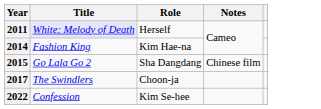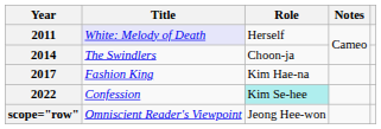2014 | Title: Fashion King -> The Swindlers
2014 | Role: Kim Hae-na -> Choon-ja
- row: 2015 | Go Lala Go 2 | Sha Dangdang | Chinese film
2017 | Title: The Swindlers -> Fashion King
2017 | Role: Choon-ja -> Kim Hae-na
2022 | Role: no background -> paleturquoise background
+ row: scope="row" | Omniscient Reader's Viewpoint | Jeong Hee-won
